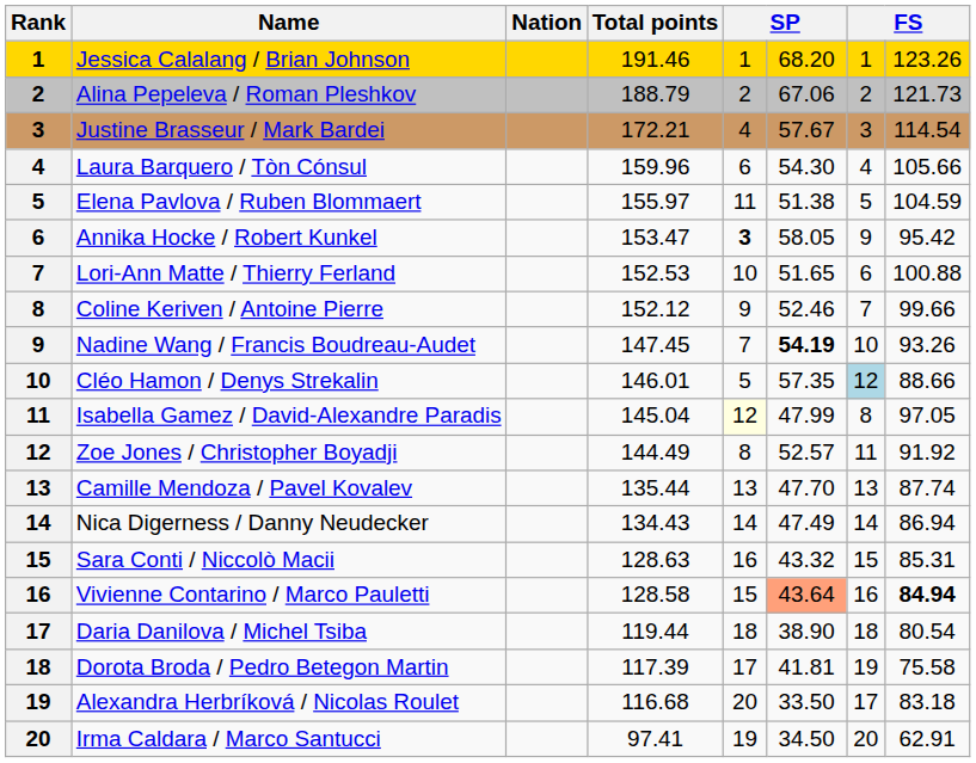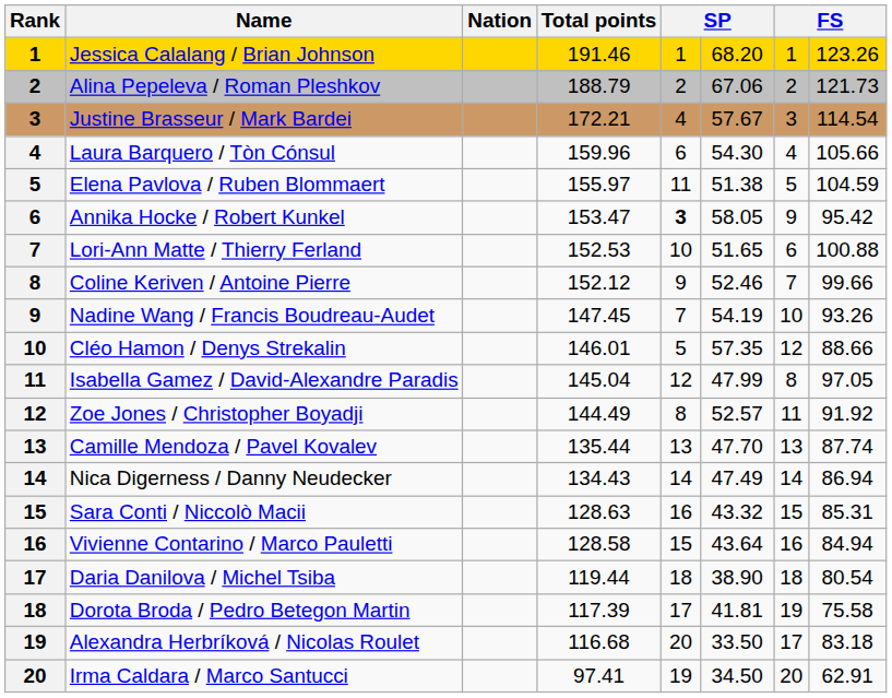Nadine Wang / Francis Boudreau-Audet | column 6: bold -> normal
Cléo Hamon / Denys Strekalin | column 7: lightblue background -> no background
Isabella Gamez / David-Alexandre Paradis | column 5: lightyellow background -> no background
Vivienne Contarino / Marco Pauletti | column 6: lightsalmon background -> no background
Vivienne Contarino / Marco Pauletti | column 8: bold -> normal
